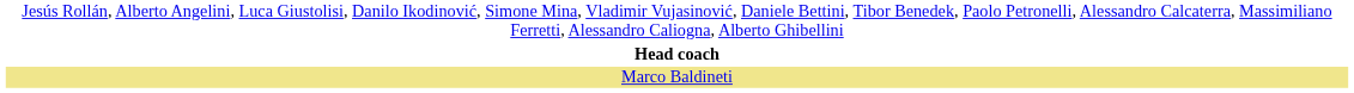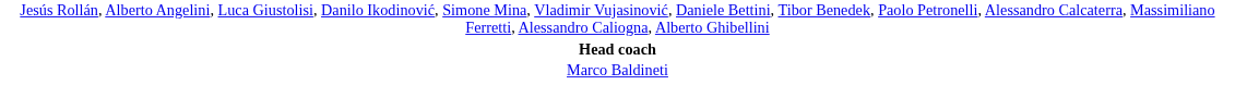row 3 | column 1: khaki background -> no background
